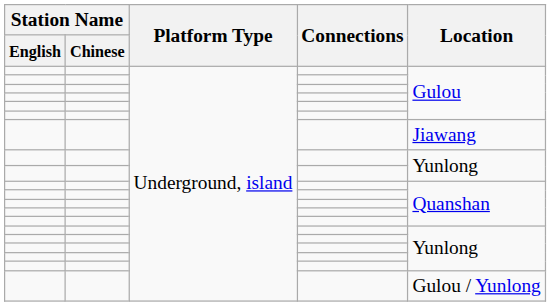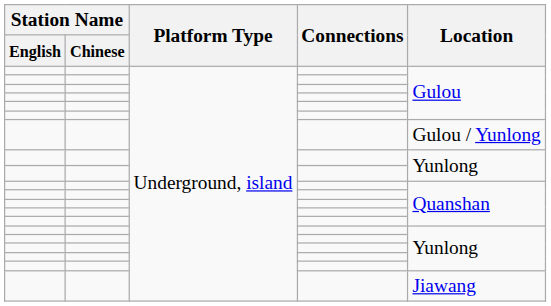row 9 | Location: Jiawang -> Gulou / Yunlong
row 22 | Location: Gulou / Yunlong -> Jiawang
